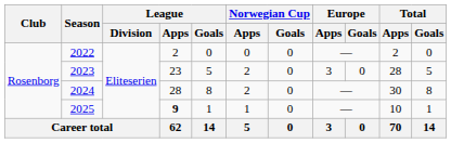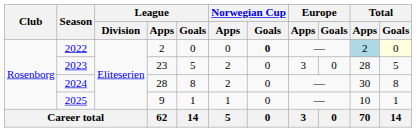2022 | Norwegian Cup / Goals: normal -> bold
2022 | Total / Apps: no background -> lightblue background
2022 | Total / Goals: no background -> lightyellow background
2025 | League / Apps: bold -> normal
